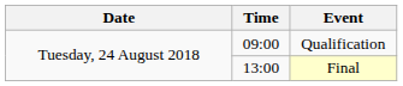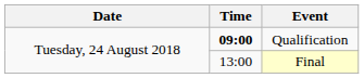Qualification | Time: normal -> bold
